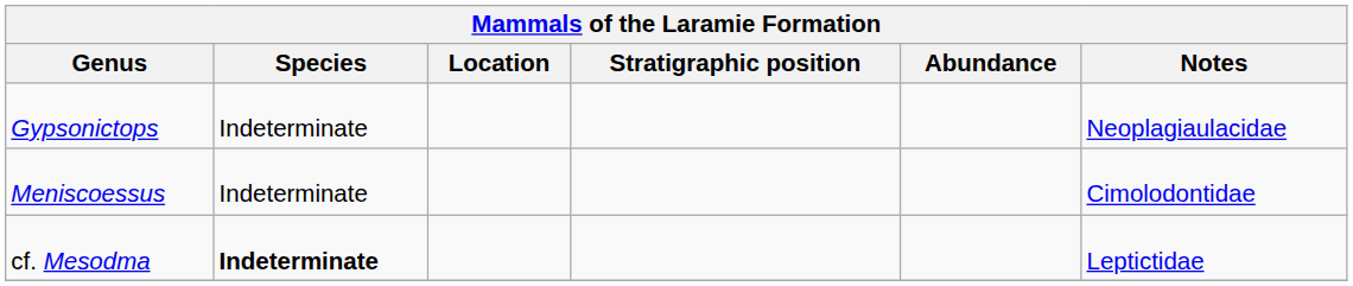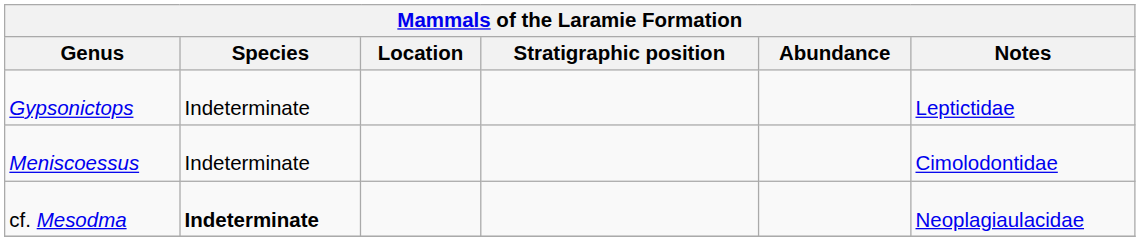Gypsonictops | Notes: Neoplagiaulacidae -> Leptictidae
cf. Mesodma | Notes: Leptictidae -> Neoplagiaulacidae
